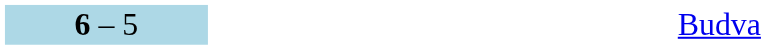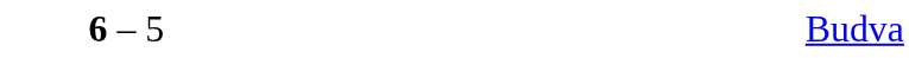Budva | column 1: lightblue background -> no background
